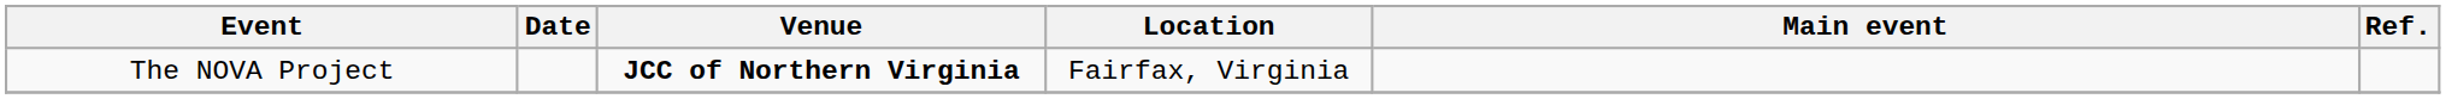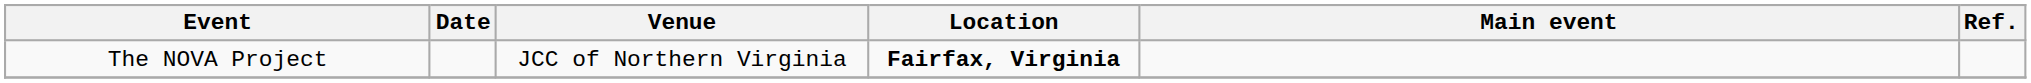The NOVA Project | Venue: bold -> normal
The NOVA Project | Location: normal -> bold
